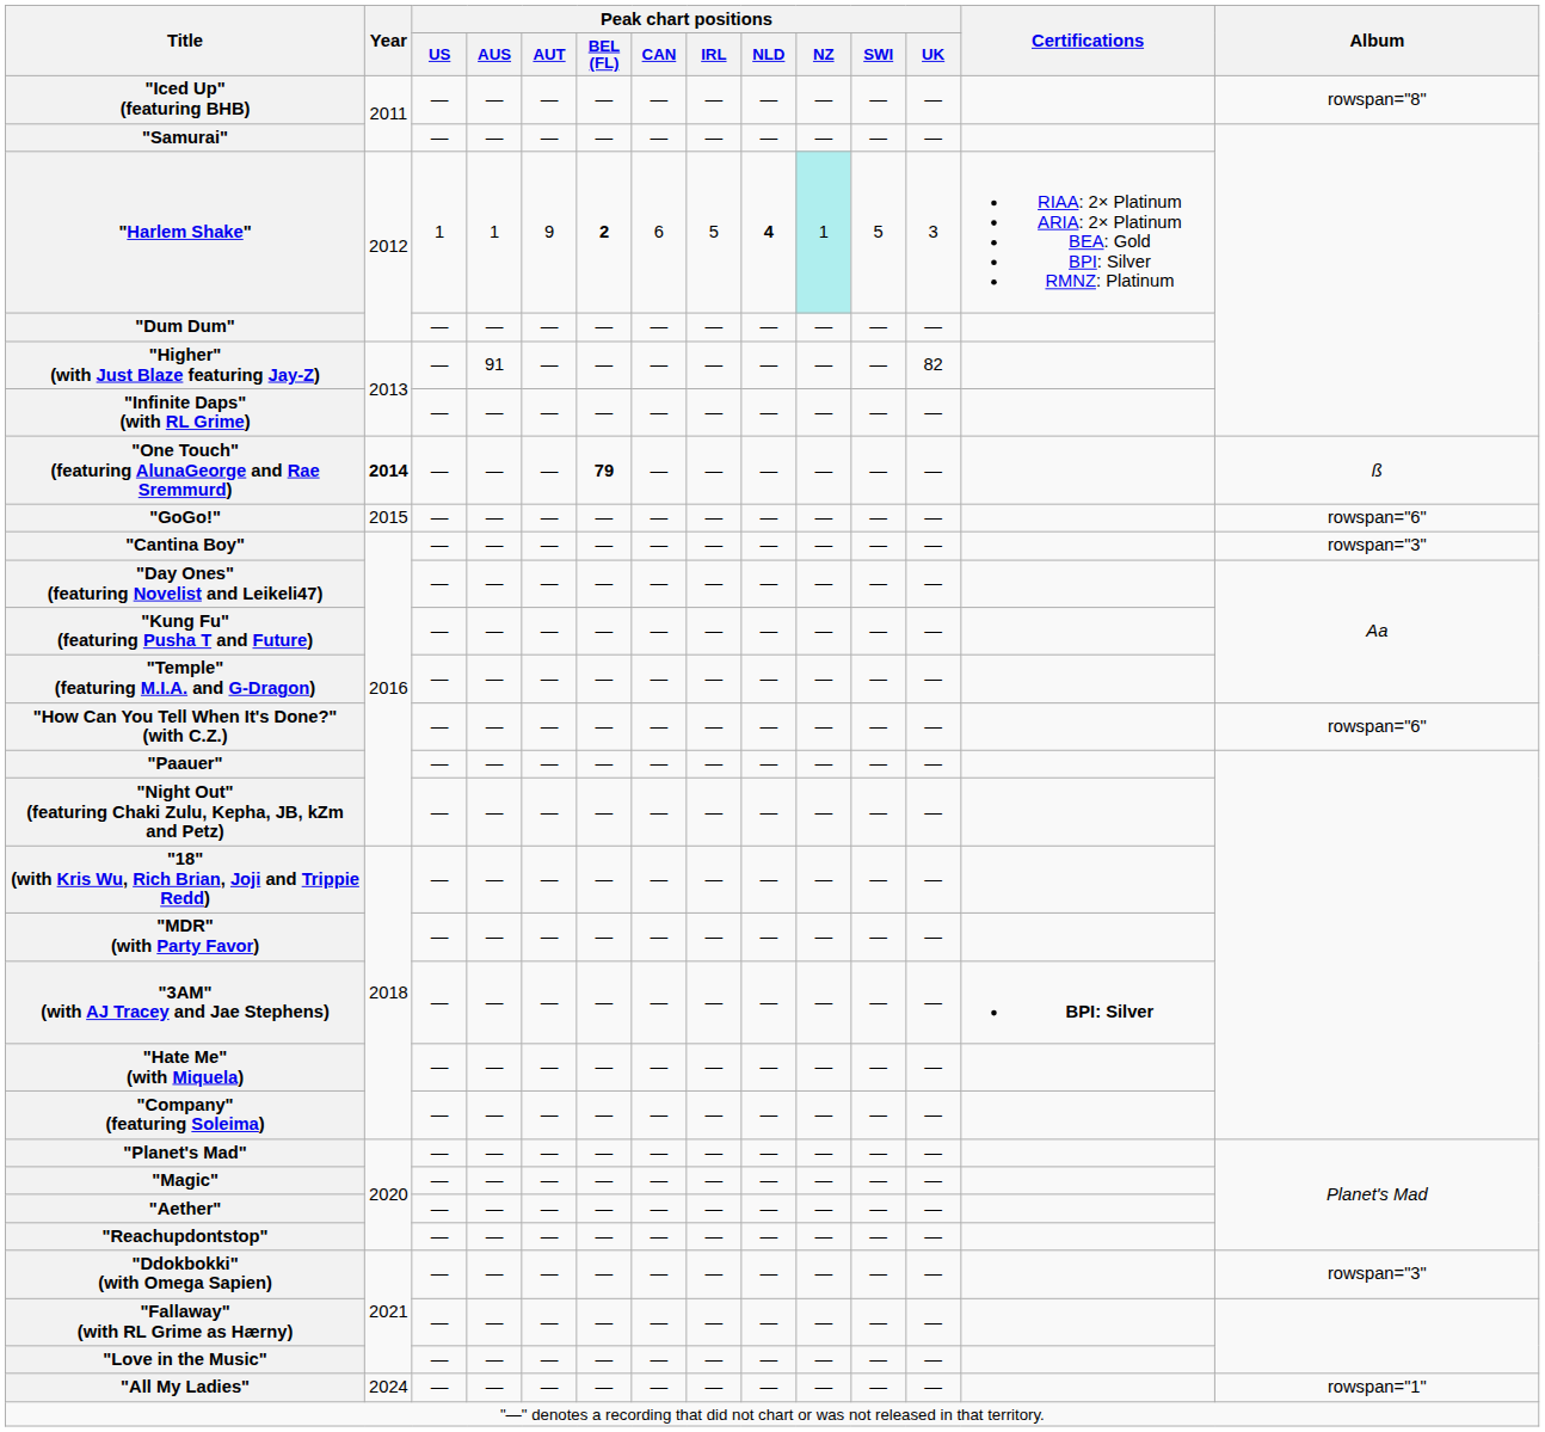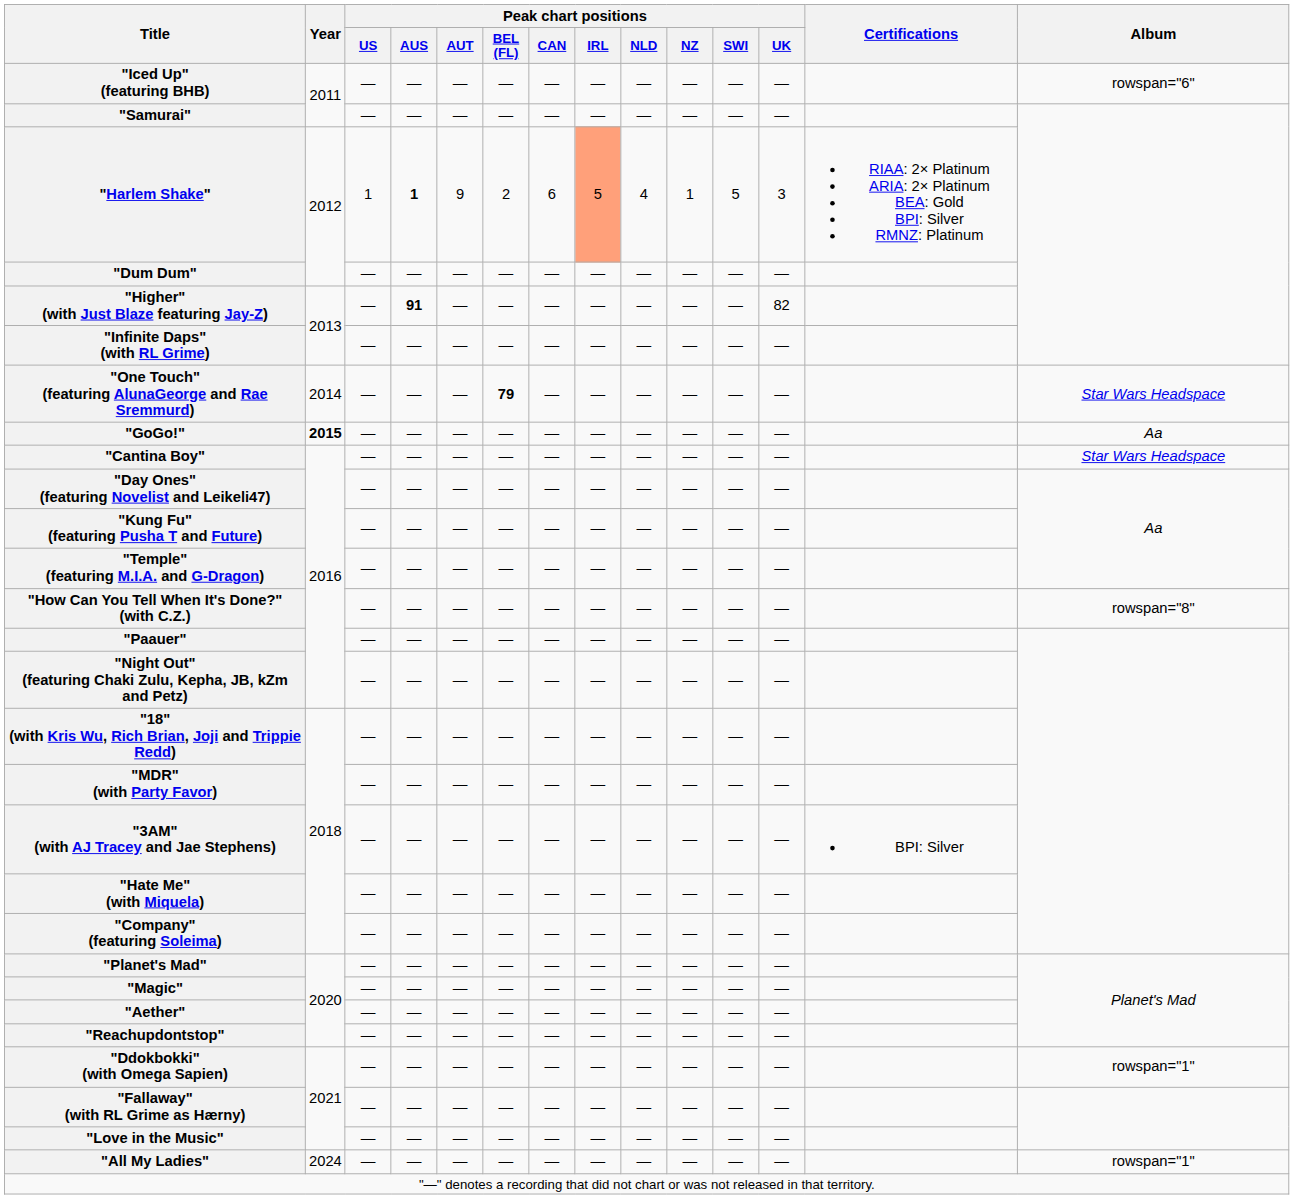"Iced Up" (featuring BHB) | Album: rowspan="8" -> rowspan="6"
"Harlem Shake" | Peak chart positions / AUS: normal -> bold
"Harlem Shake" | Peak chart positions / BEL (FL): bold -> normal
"Harlem Shake" | Peak chart positions / IRL: no background -> lightsalmon background
"Harlem Shake" | Peak chart positions / NLD: bold -> normal
"Harlem Shake" | Peak chart positions / NZ: paleturquoise background -> no background
"Higher" (with Just Blaze featuring Jay-Z) | Peak chart positions / AUS: normal -> bold
"One Touch" (featuring AlunaGeorge and Rae Sremmurd) | Year: bold -> normal
"One Touch" (featuring AlunaGeorge and Rae Sremmurd) | Album: ß -> Star Wars Headspace
"GoGo!" | Year: normal -> bold
"GoGo!" | Album: rowspan="6" -> Aa
"Cantina Boy" | Album: rowspan="3" -> Star Wars Headspace
"How Can You Tell When It's Done?" (with C.Z.) | Album: rowspan="6" -> rowspan="8"
"3AM" (with AJ Tracey and Jae Stephens) | Certifications: bold -> normal
"Ddokbokki" (with Omega Sapien) | Album: rowspan="3" -> rowspan="1"
